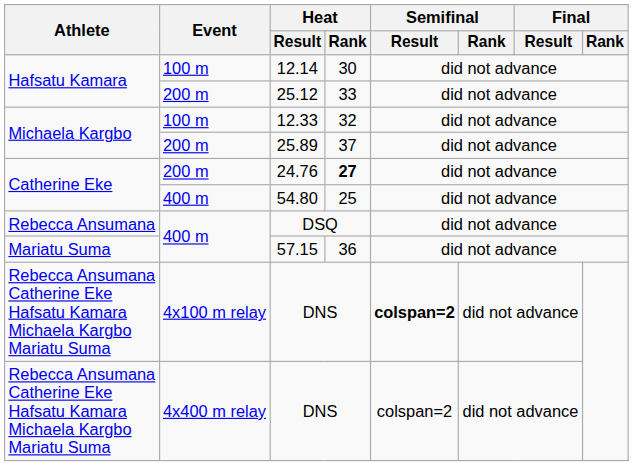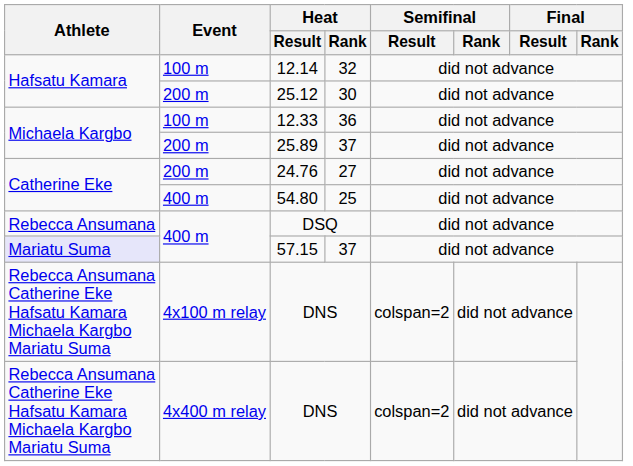12.14 | Heat / Rank: 30 -> 32
25.12 | Heat / Rank: 33 -> 30
12.33 | Heat / Rank: 32 -> 36
24.76 | Heat / Rank: bold -> normal
57.15 | Athlete: no background -> lavender background
57.15 | Heat / Rank: 36 -> 37
4x100 m relay / DNS | Semifinal / Result: bold -> normal
